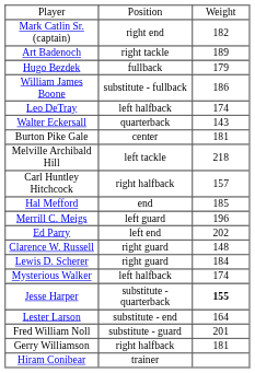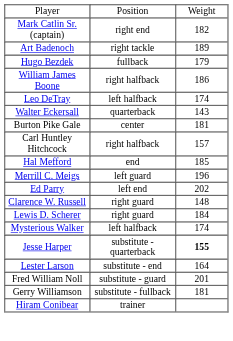William James Boone | column 2: substitute - fullback -> right halfback
- row: Melville Archibald Hill | left tackle | 218
Gerry Williamson | column 2: right halfback -> substitute - fullback
